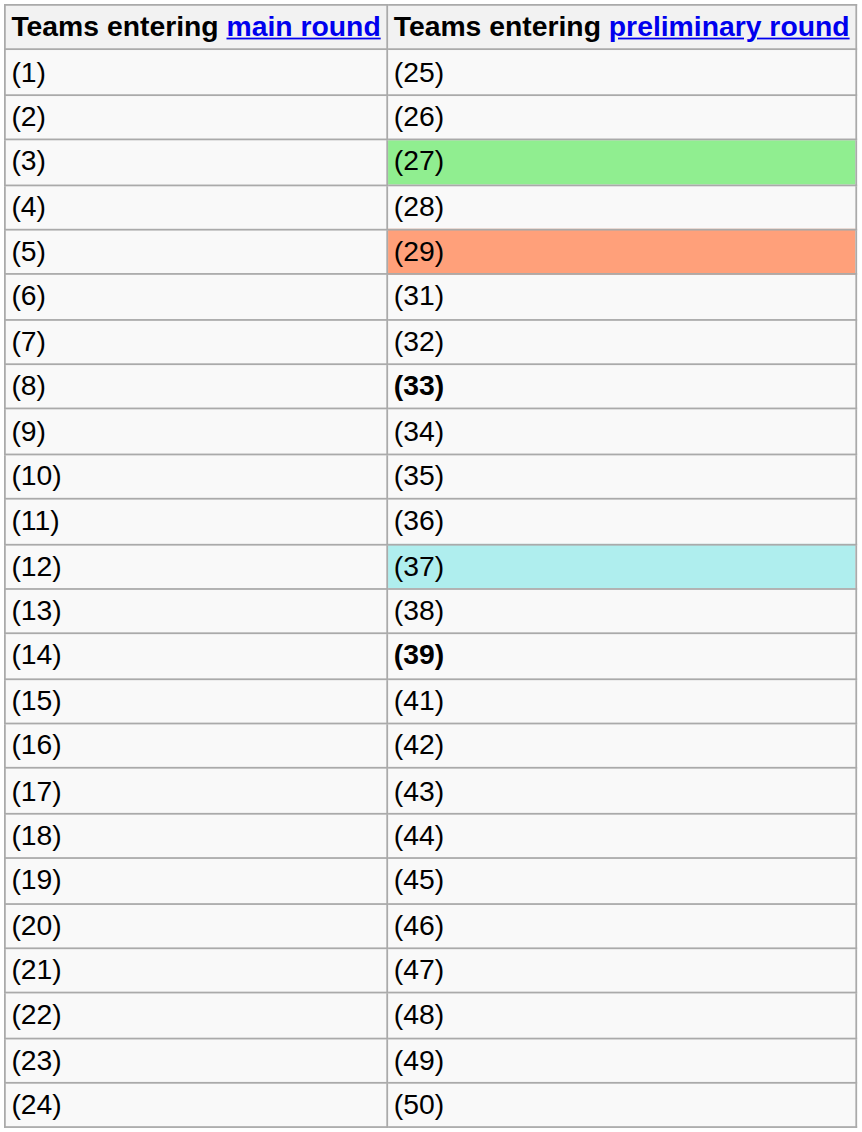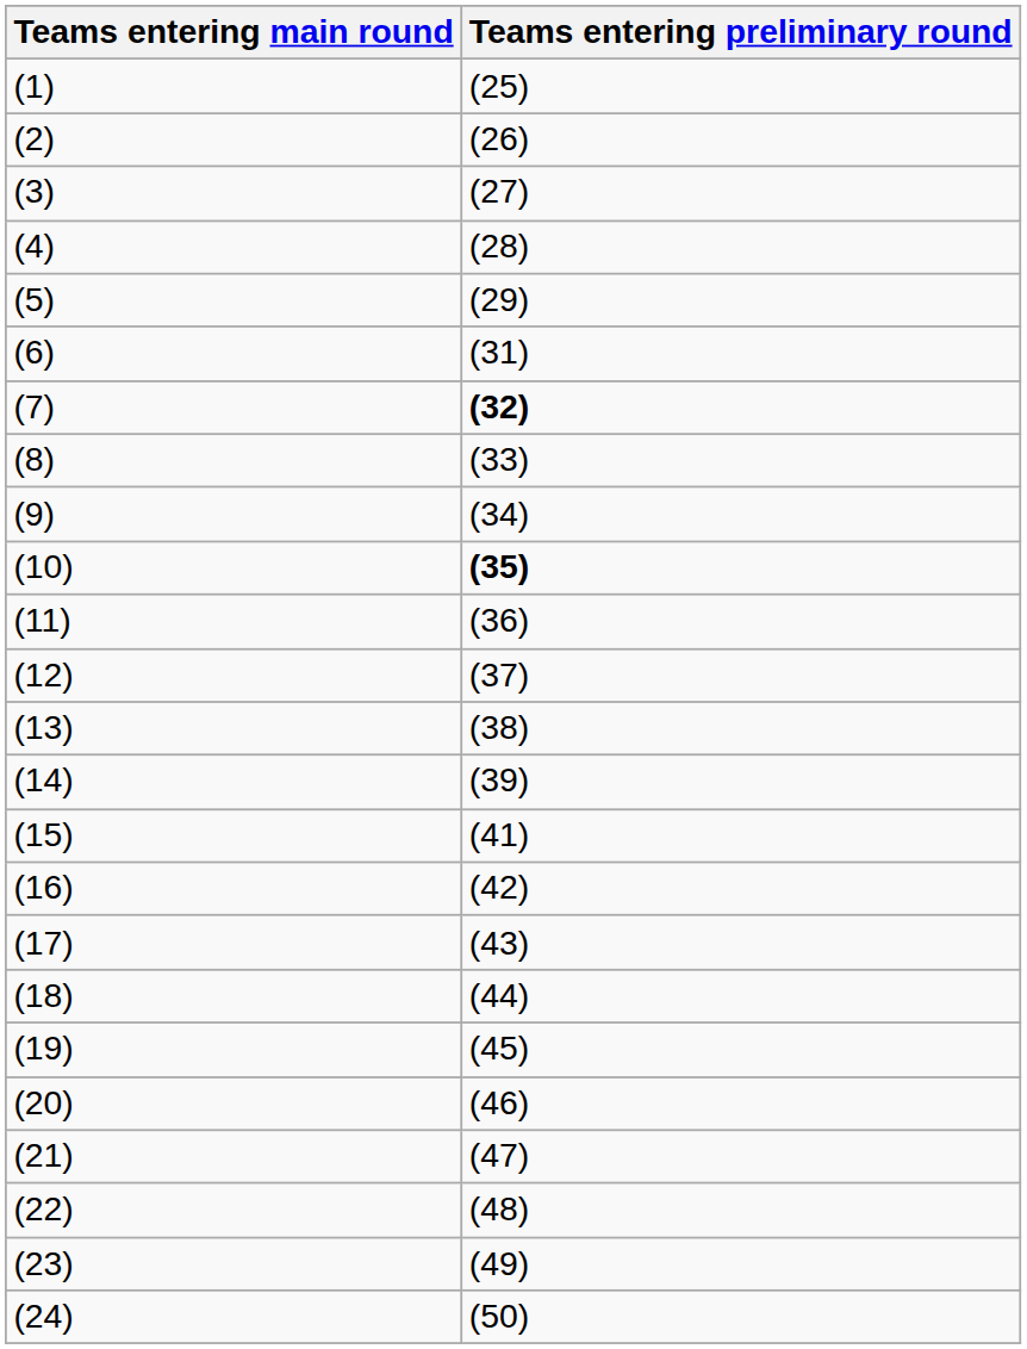(3) | Teams entering preliminary round: lightgreen background -> no background
(5) | Teams entering preliminary round: lightsalmon background -> no background
(7) | Teams entering preliminary round: normal -> bold
(8) | Teams entering preliminary round: bold -> normal
(10) | Teams entering preliminary round: normal -> bold
(12) | Teams entering preliminary round: paleturquoise background -> no background
(14) | Teams entering preliminary round: bold -> normal
